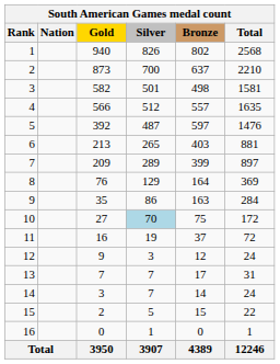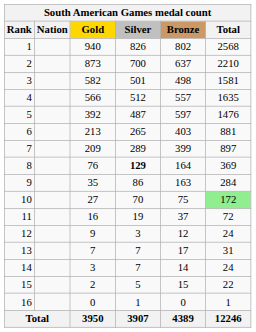8 | Silver: normal -> bold
10 | Silver: lightblue background -> no background
10 | Total: no background -> lightgreen background
